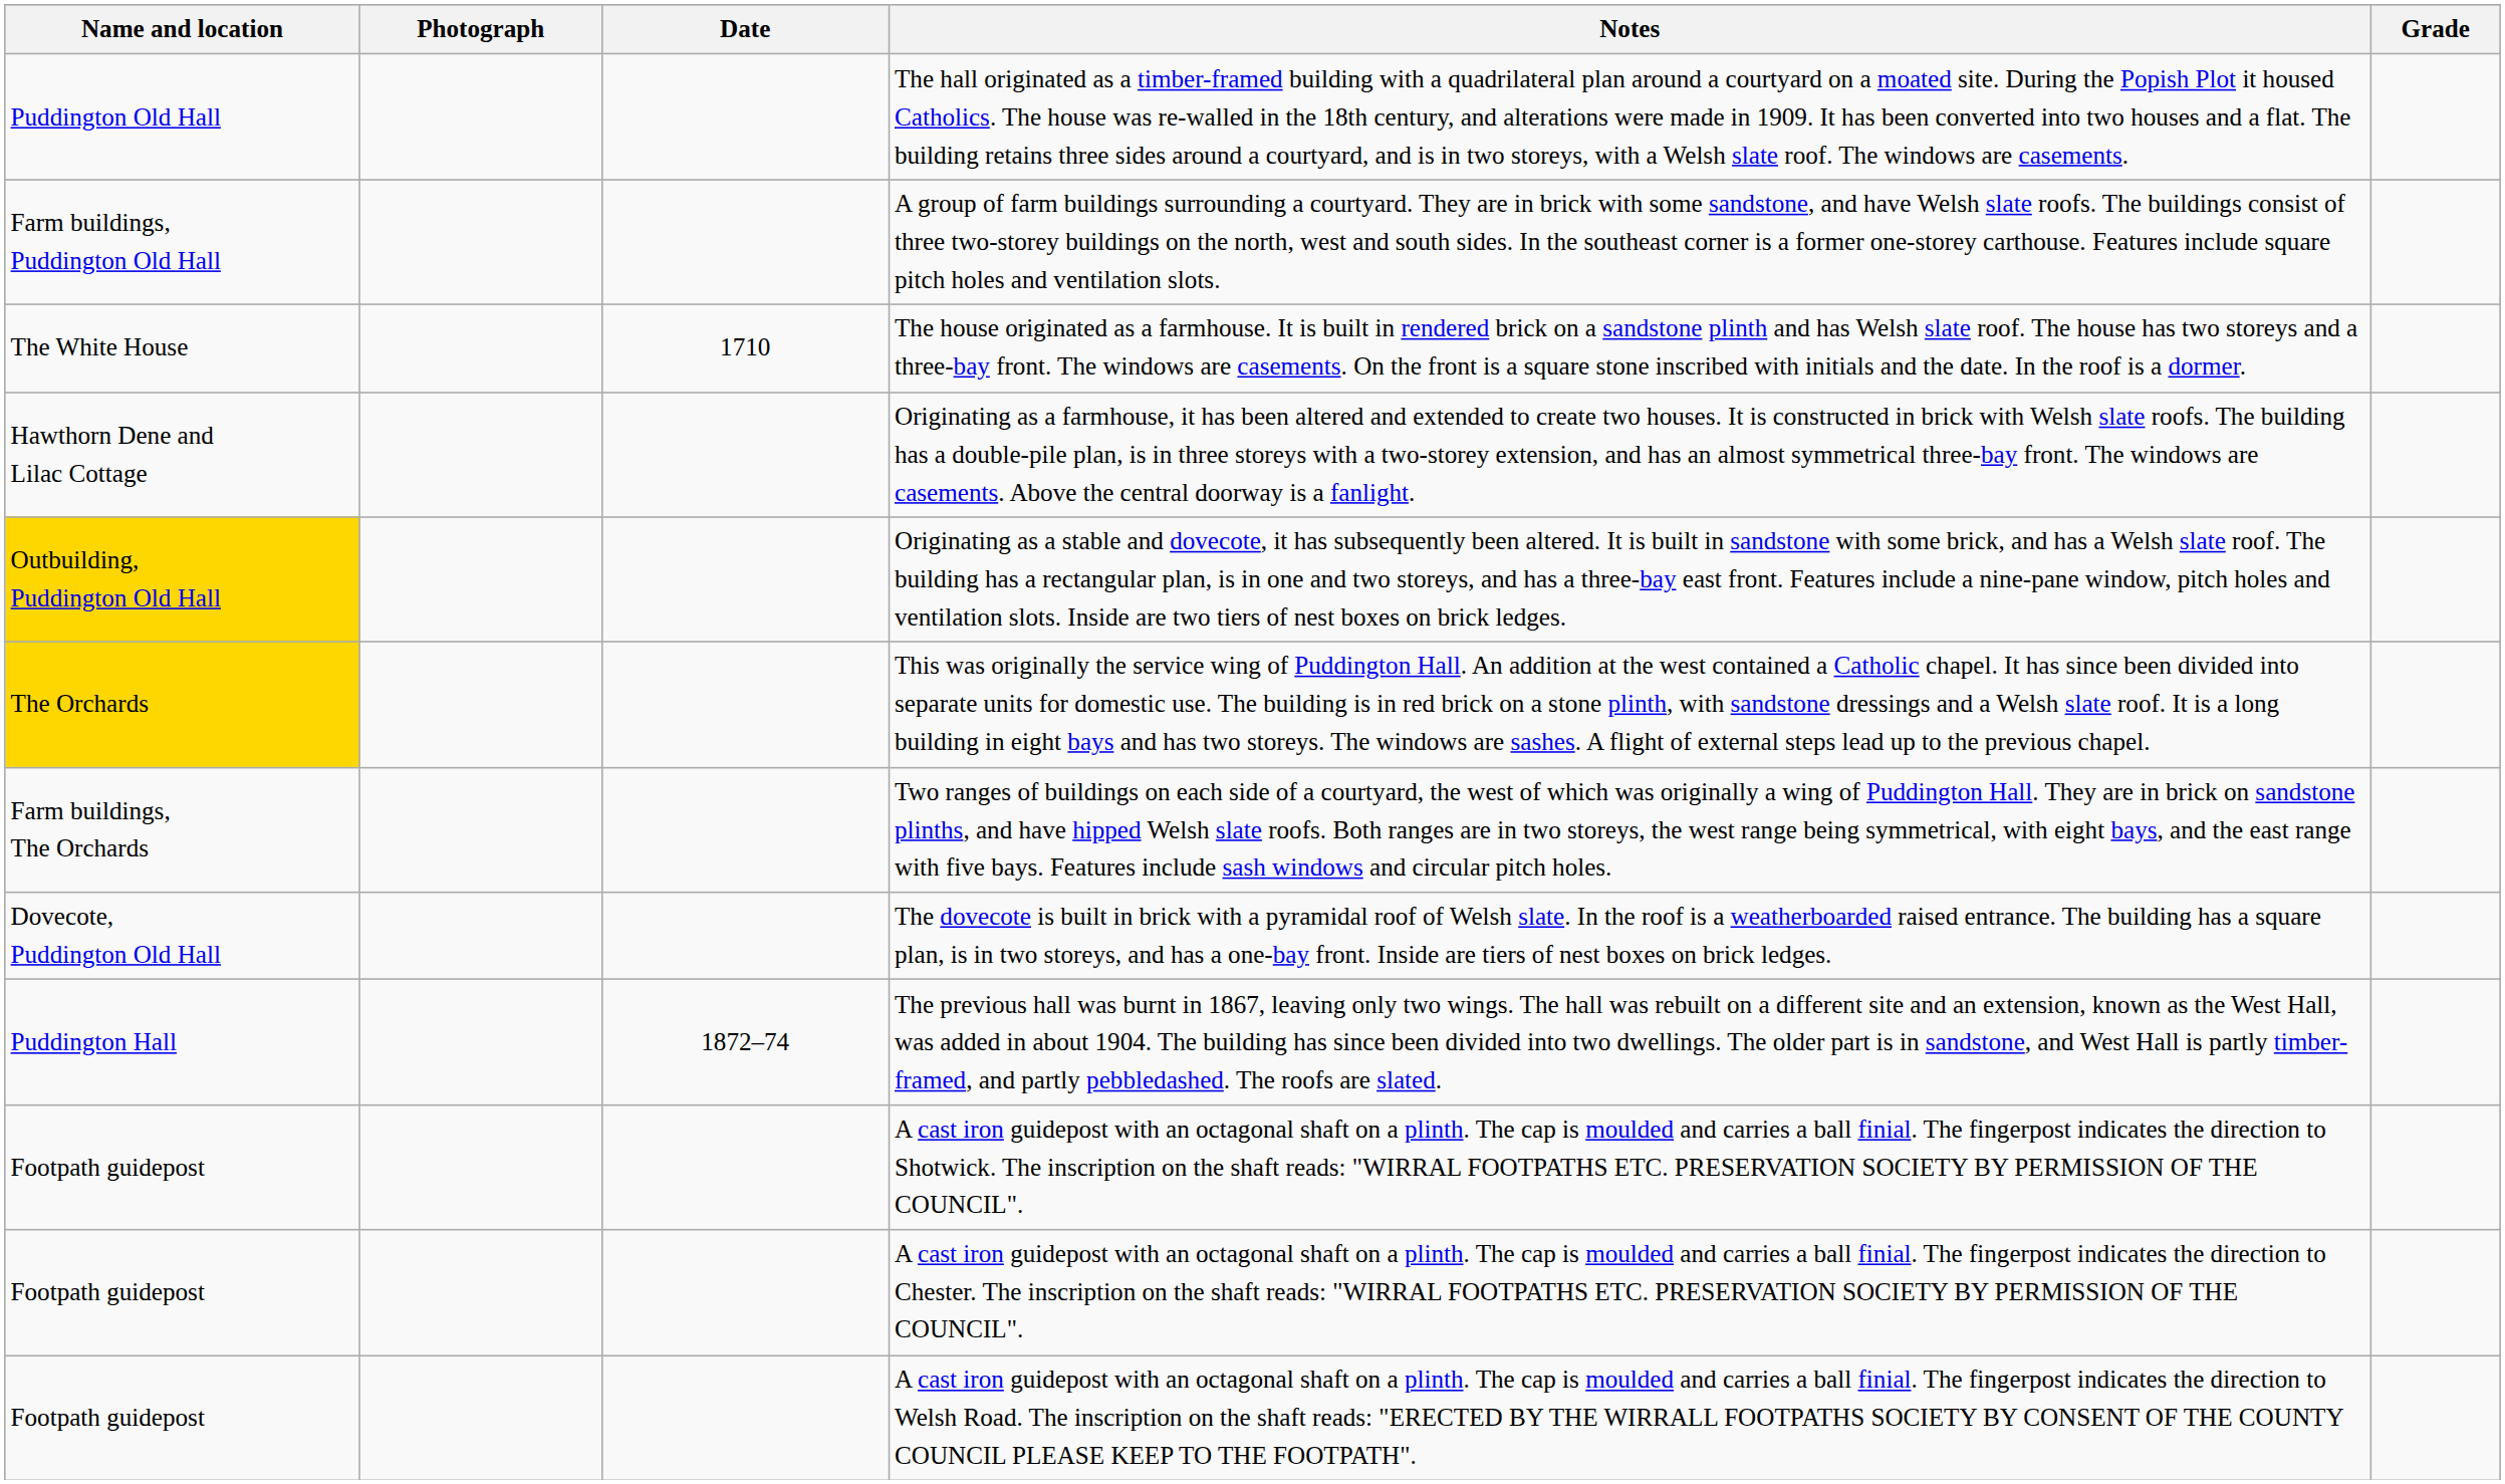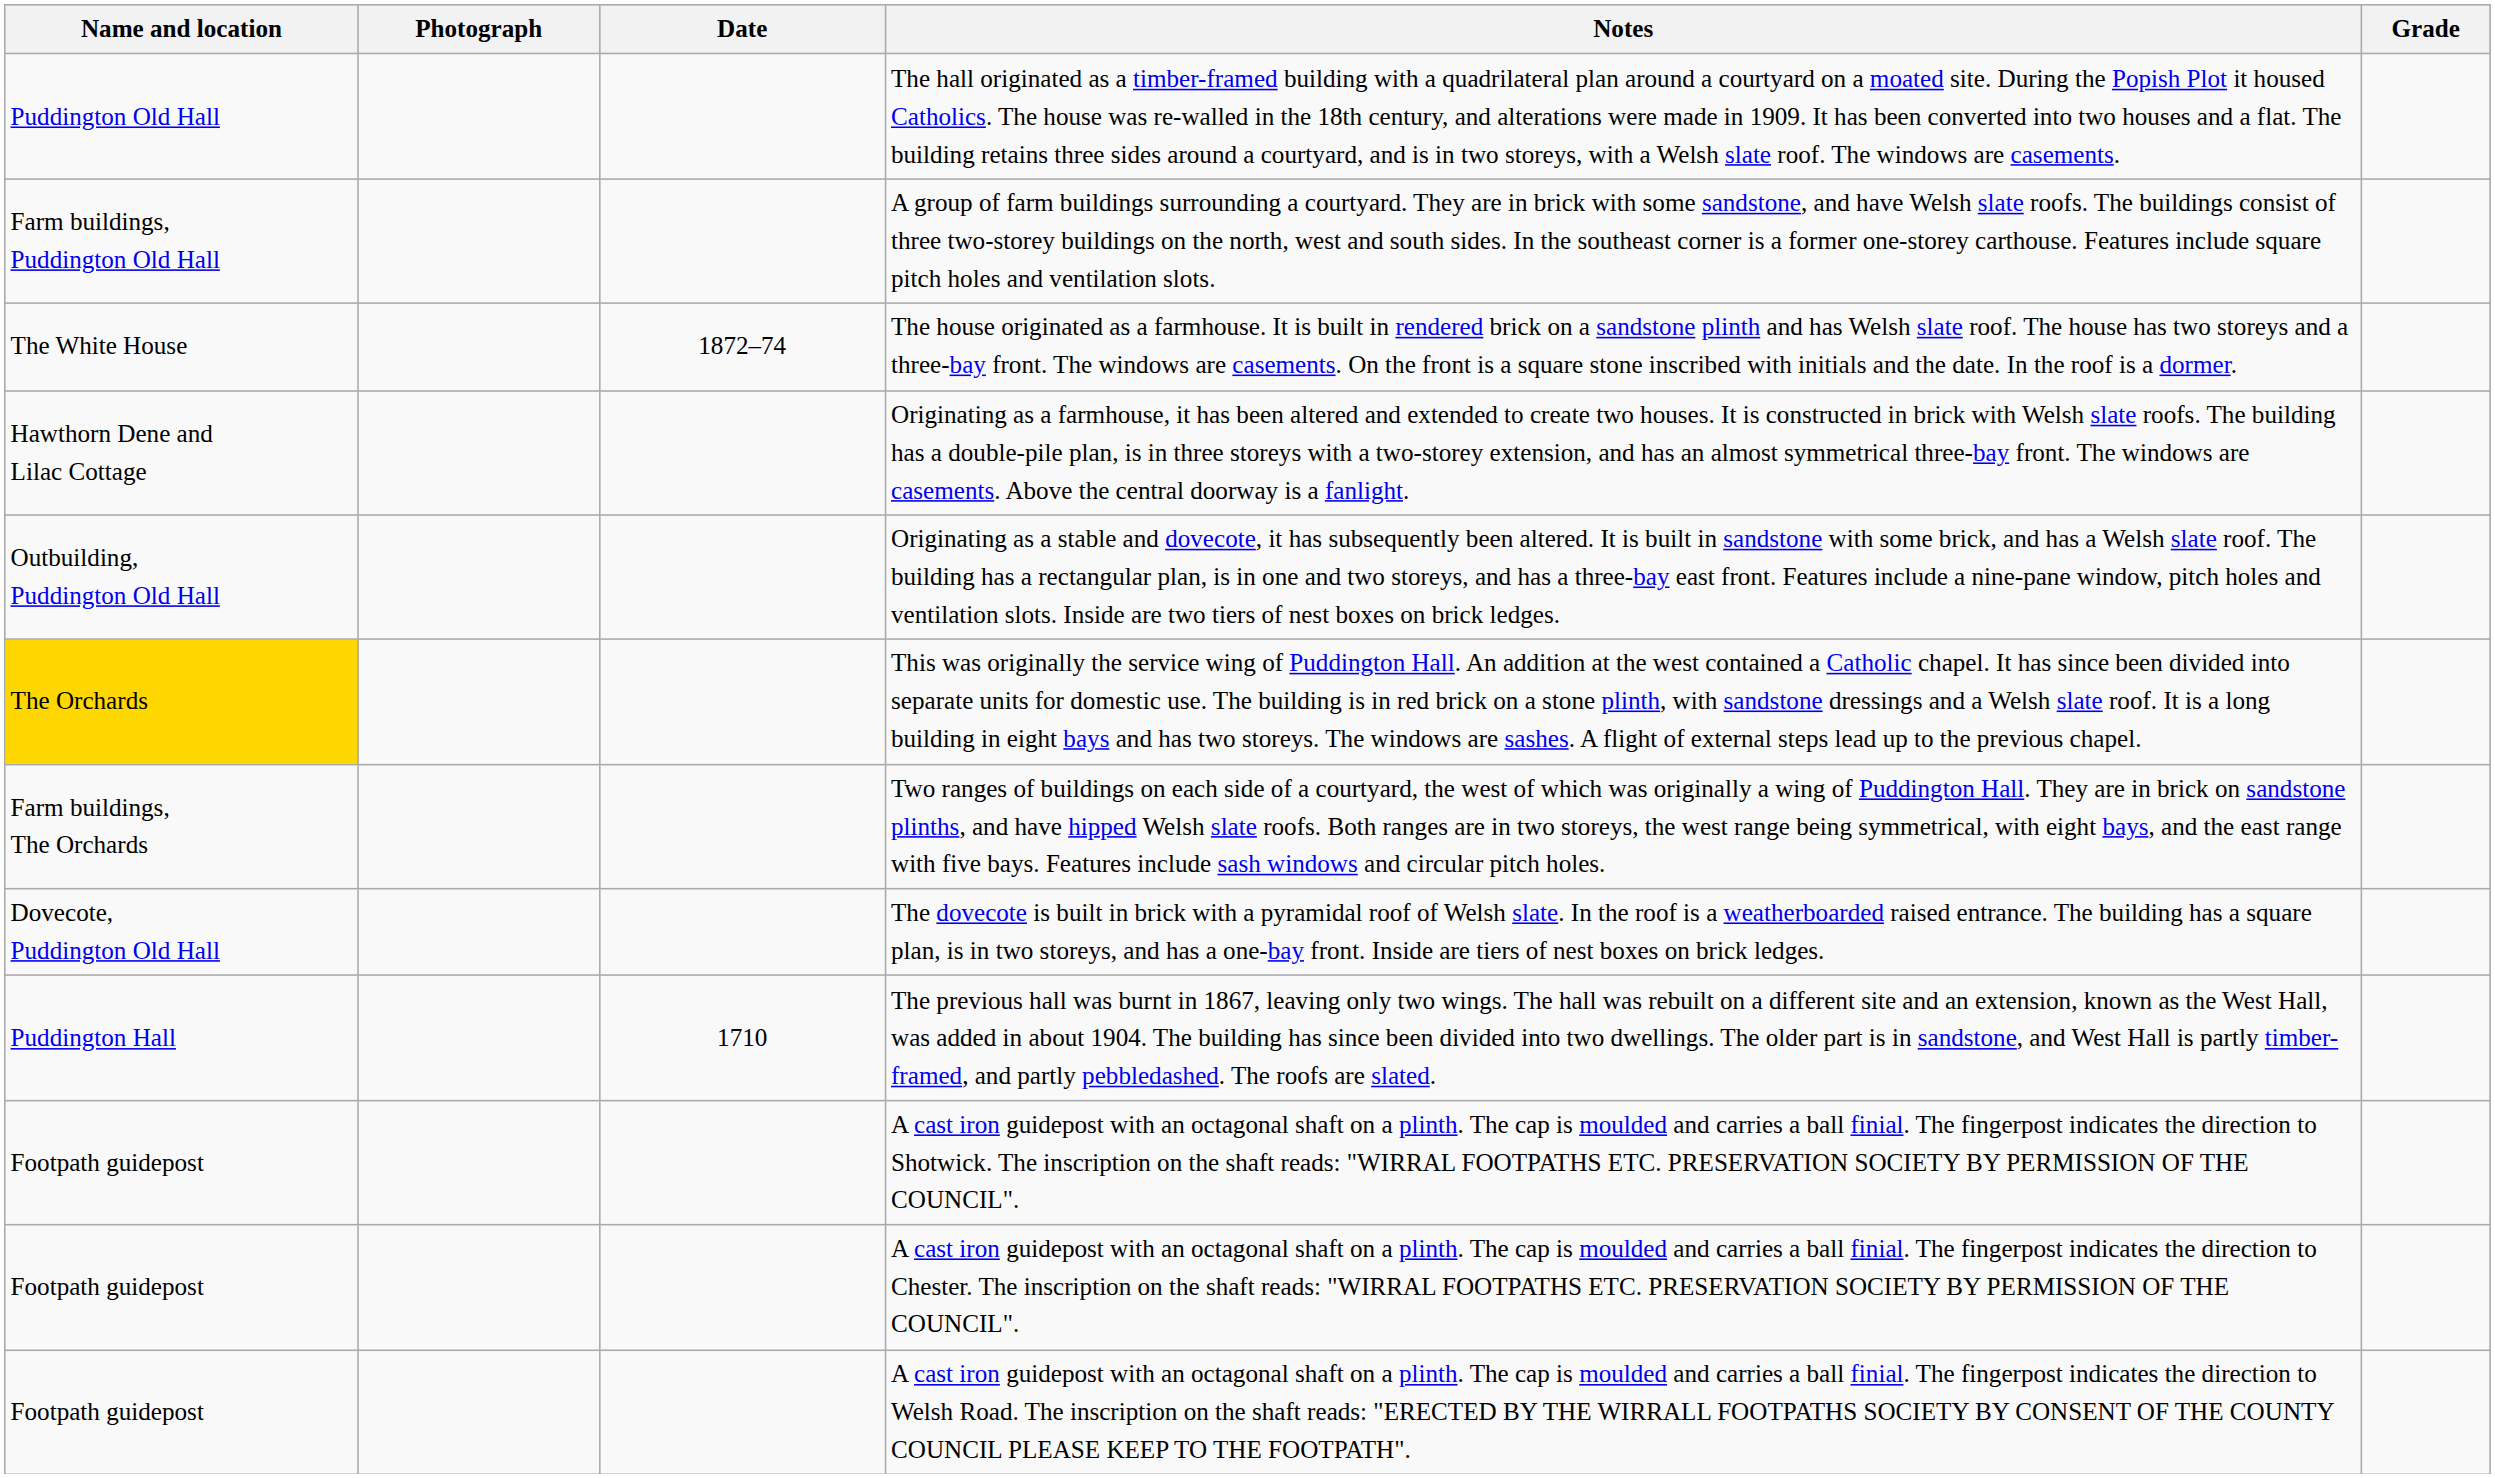row 4 | Date: 1710 -> 1872–74
row 6 | Name and location: gold background -> no background
row 10 | Date: 1872–74 -> 1710
